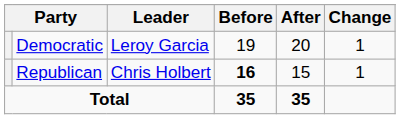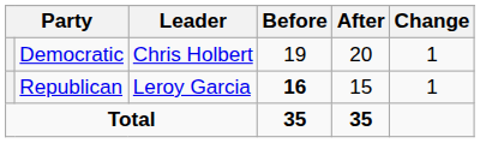Democratic | Leader: Leroy Garcia -> Chris Holbert
Republican | Leader: Chris Holbert -> Leroy Garcia
